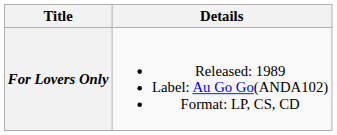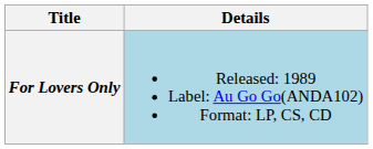For Lovers Only | Details: no background -> lightblue background
